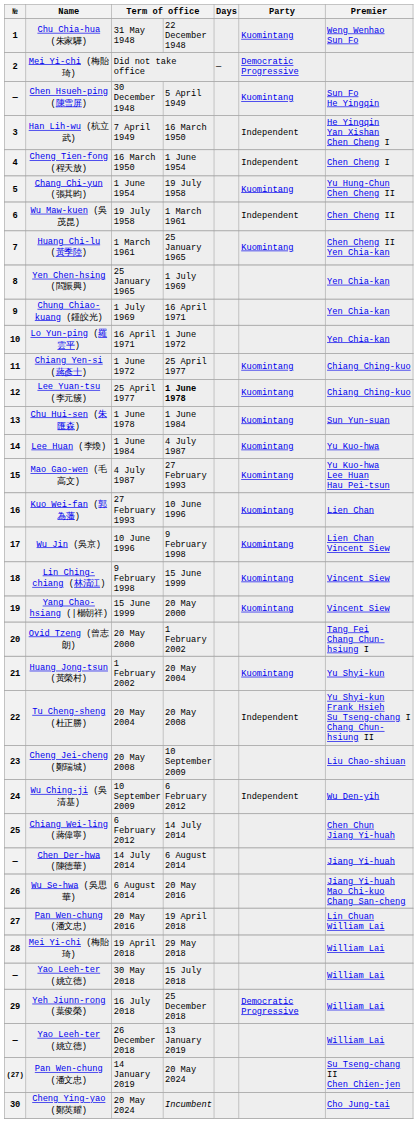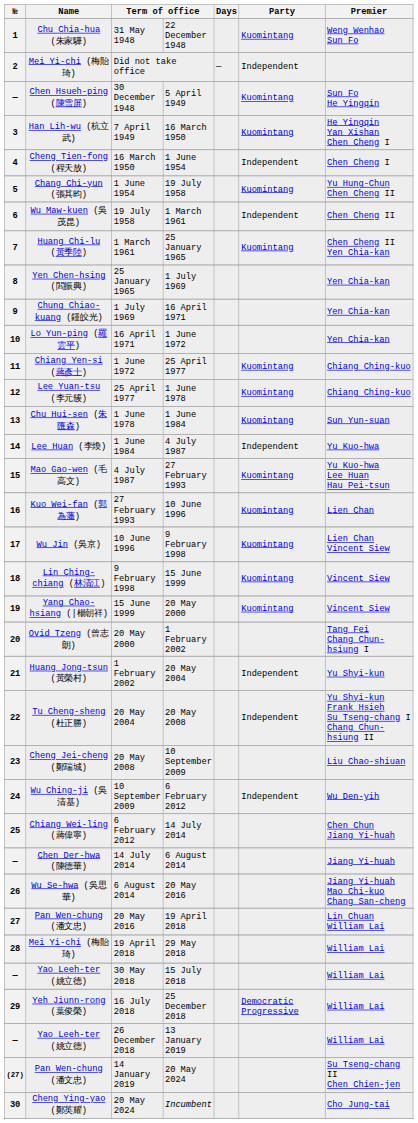2 | Party: Democratic Progressive -> Independent
3 | Party: Independent -> Kuomintang
12 | column 4: bold -> normal
14 | Party: Kuomintang -> Independent
21 | Party: Kuomintang -> Independent
